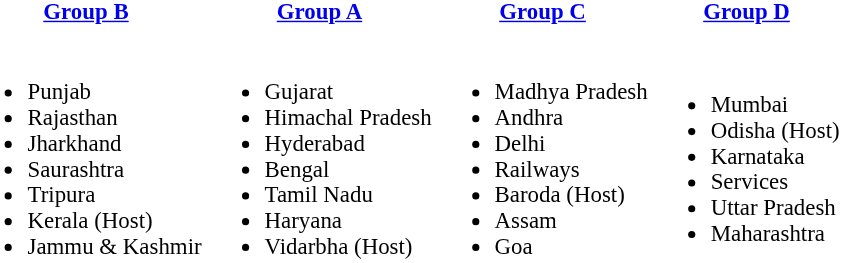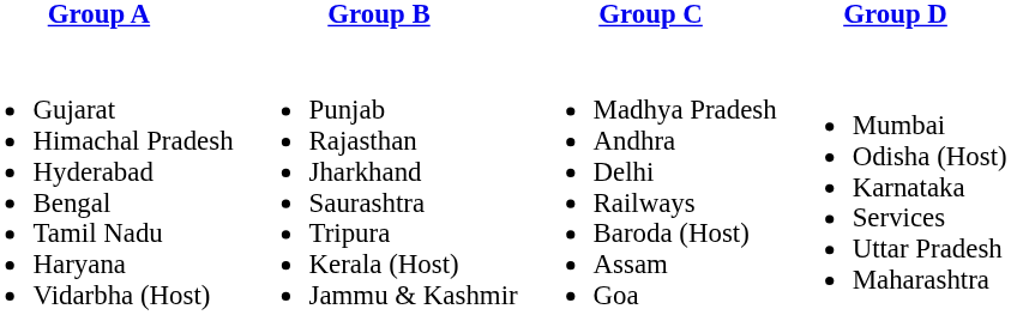columns swapped: Group A <-> Group B
